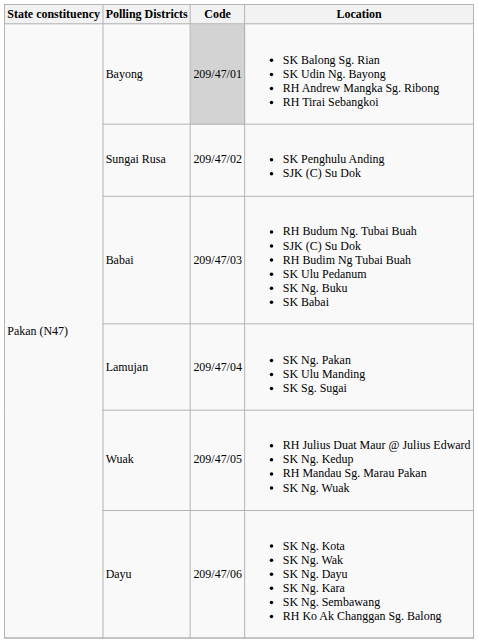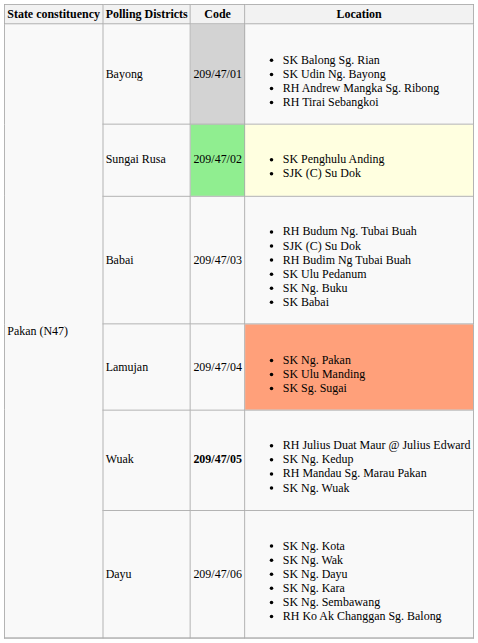Sungai Rusa | Code: no background -> lightgreen background
Sungai Rusa | Location: no background -> lightyellow background
Lamujan | Location: no background -> lightsalmon background
Wuak | Code: normal -> bold
